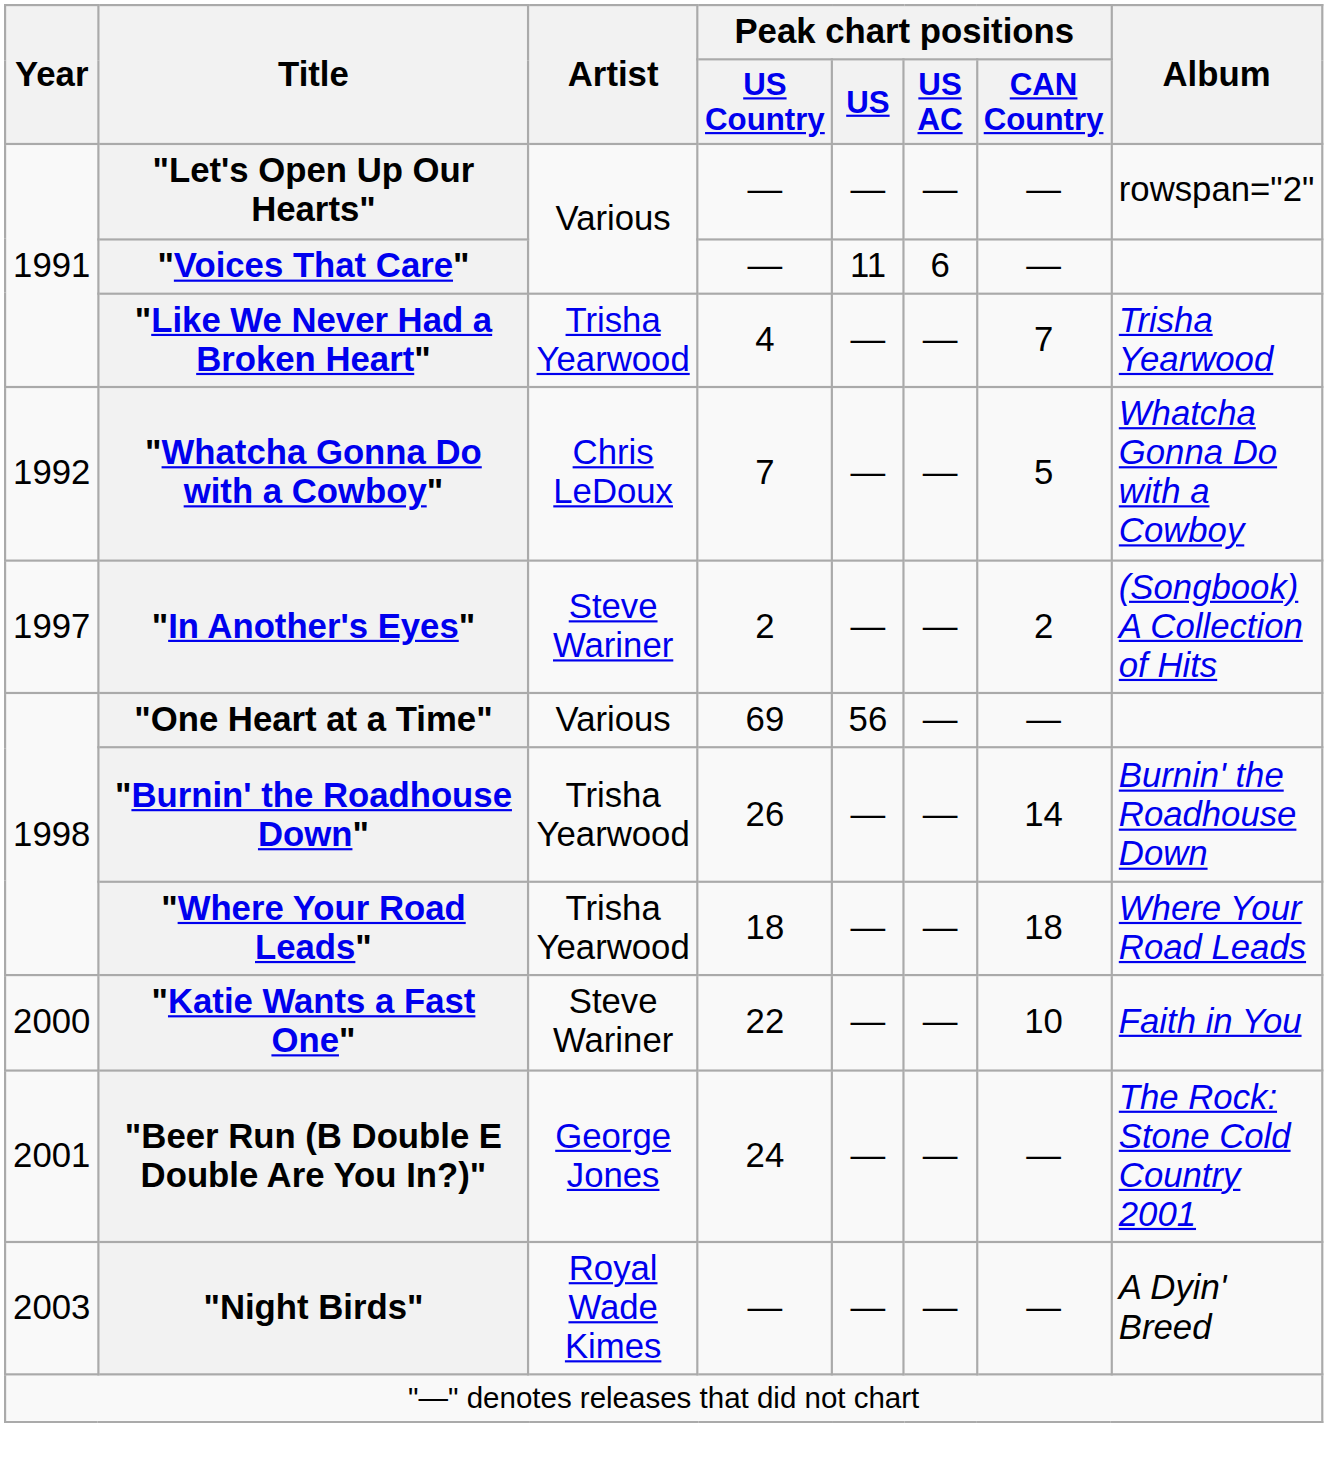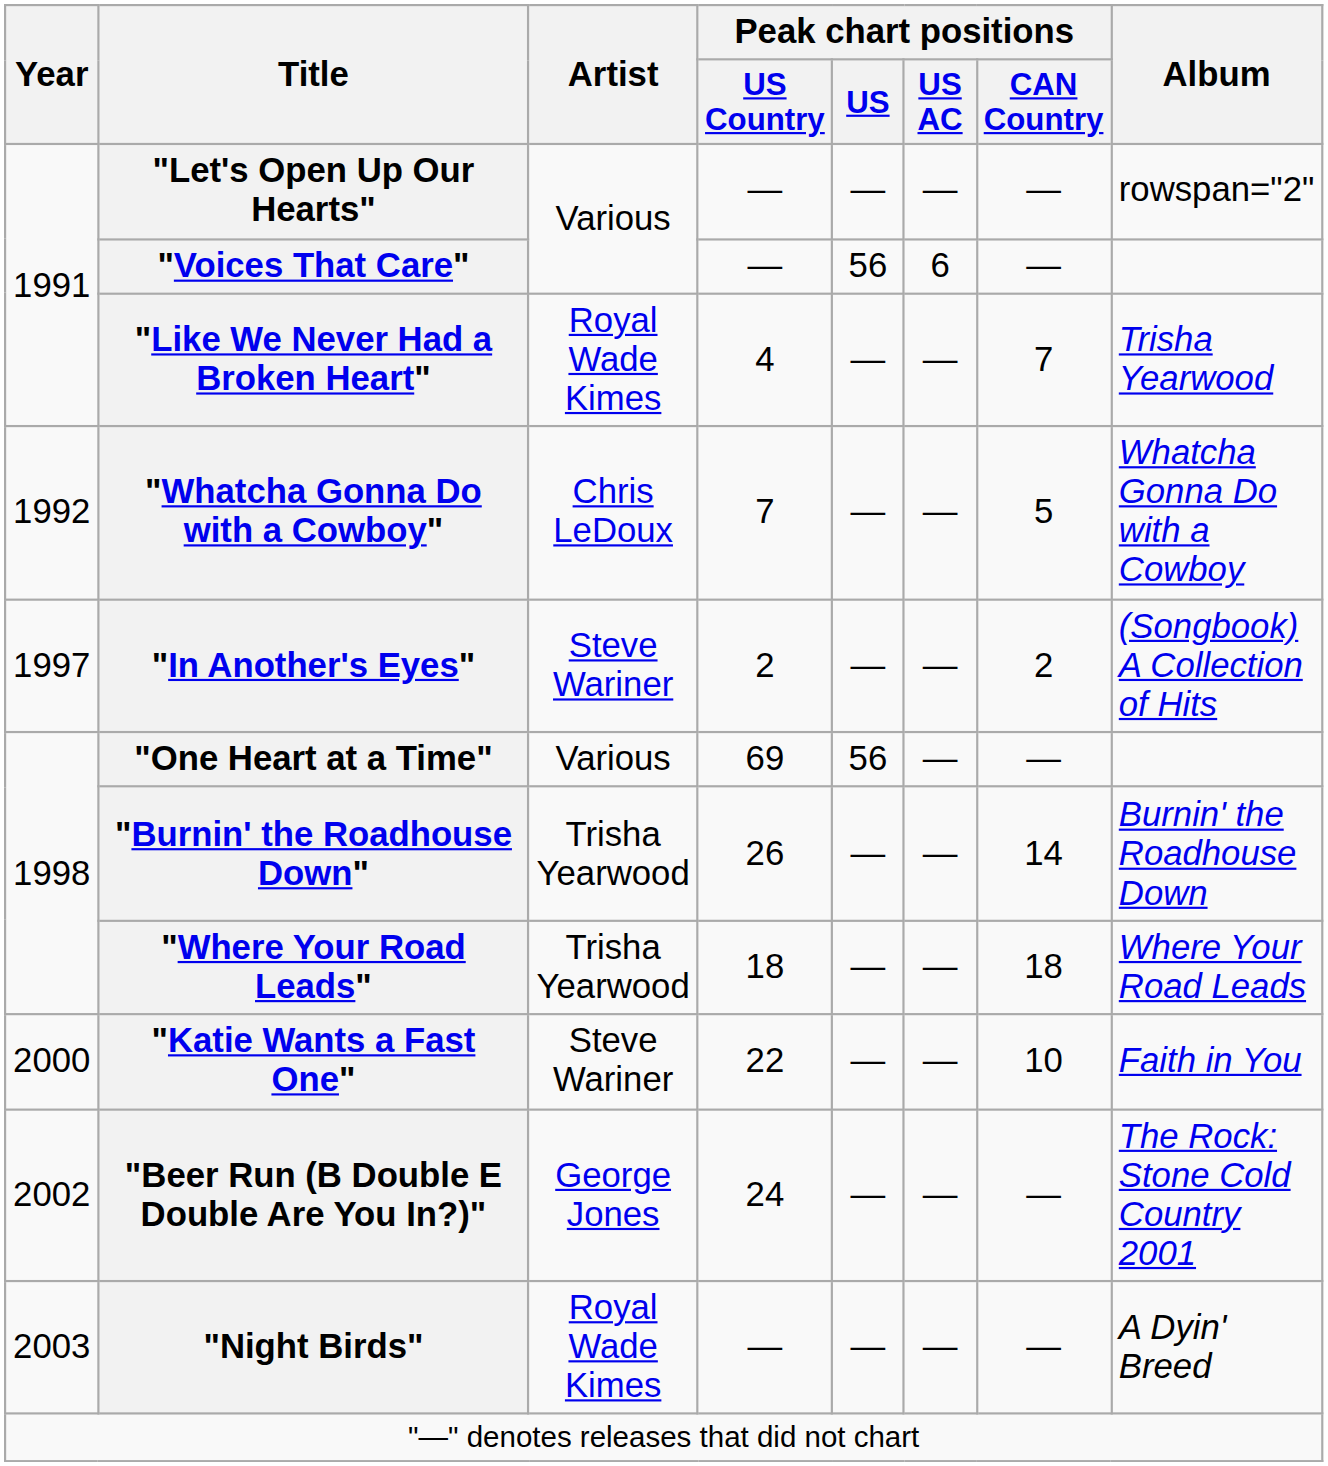"Voices That Care" | Peak chart positions / US: 11 -> 56
"Like We Never Had a Broken Heart" | Artist: Trisha Yearwood -> Royal Wade Kimes
"Beer Run (B Double E Double Are You In?)" | Year: 2001 -> 2002
